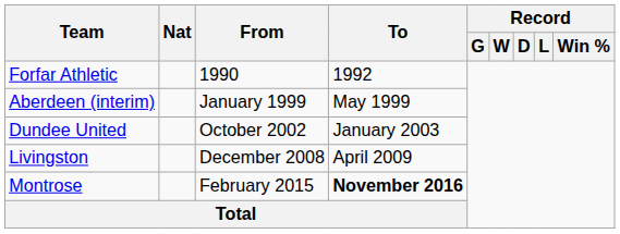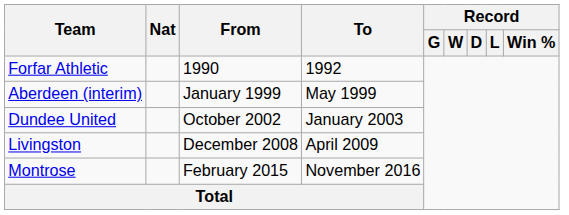Montrose | To: bold -> normal
